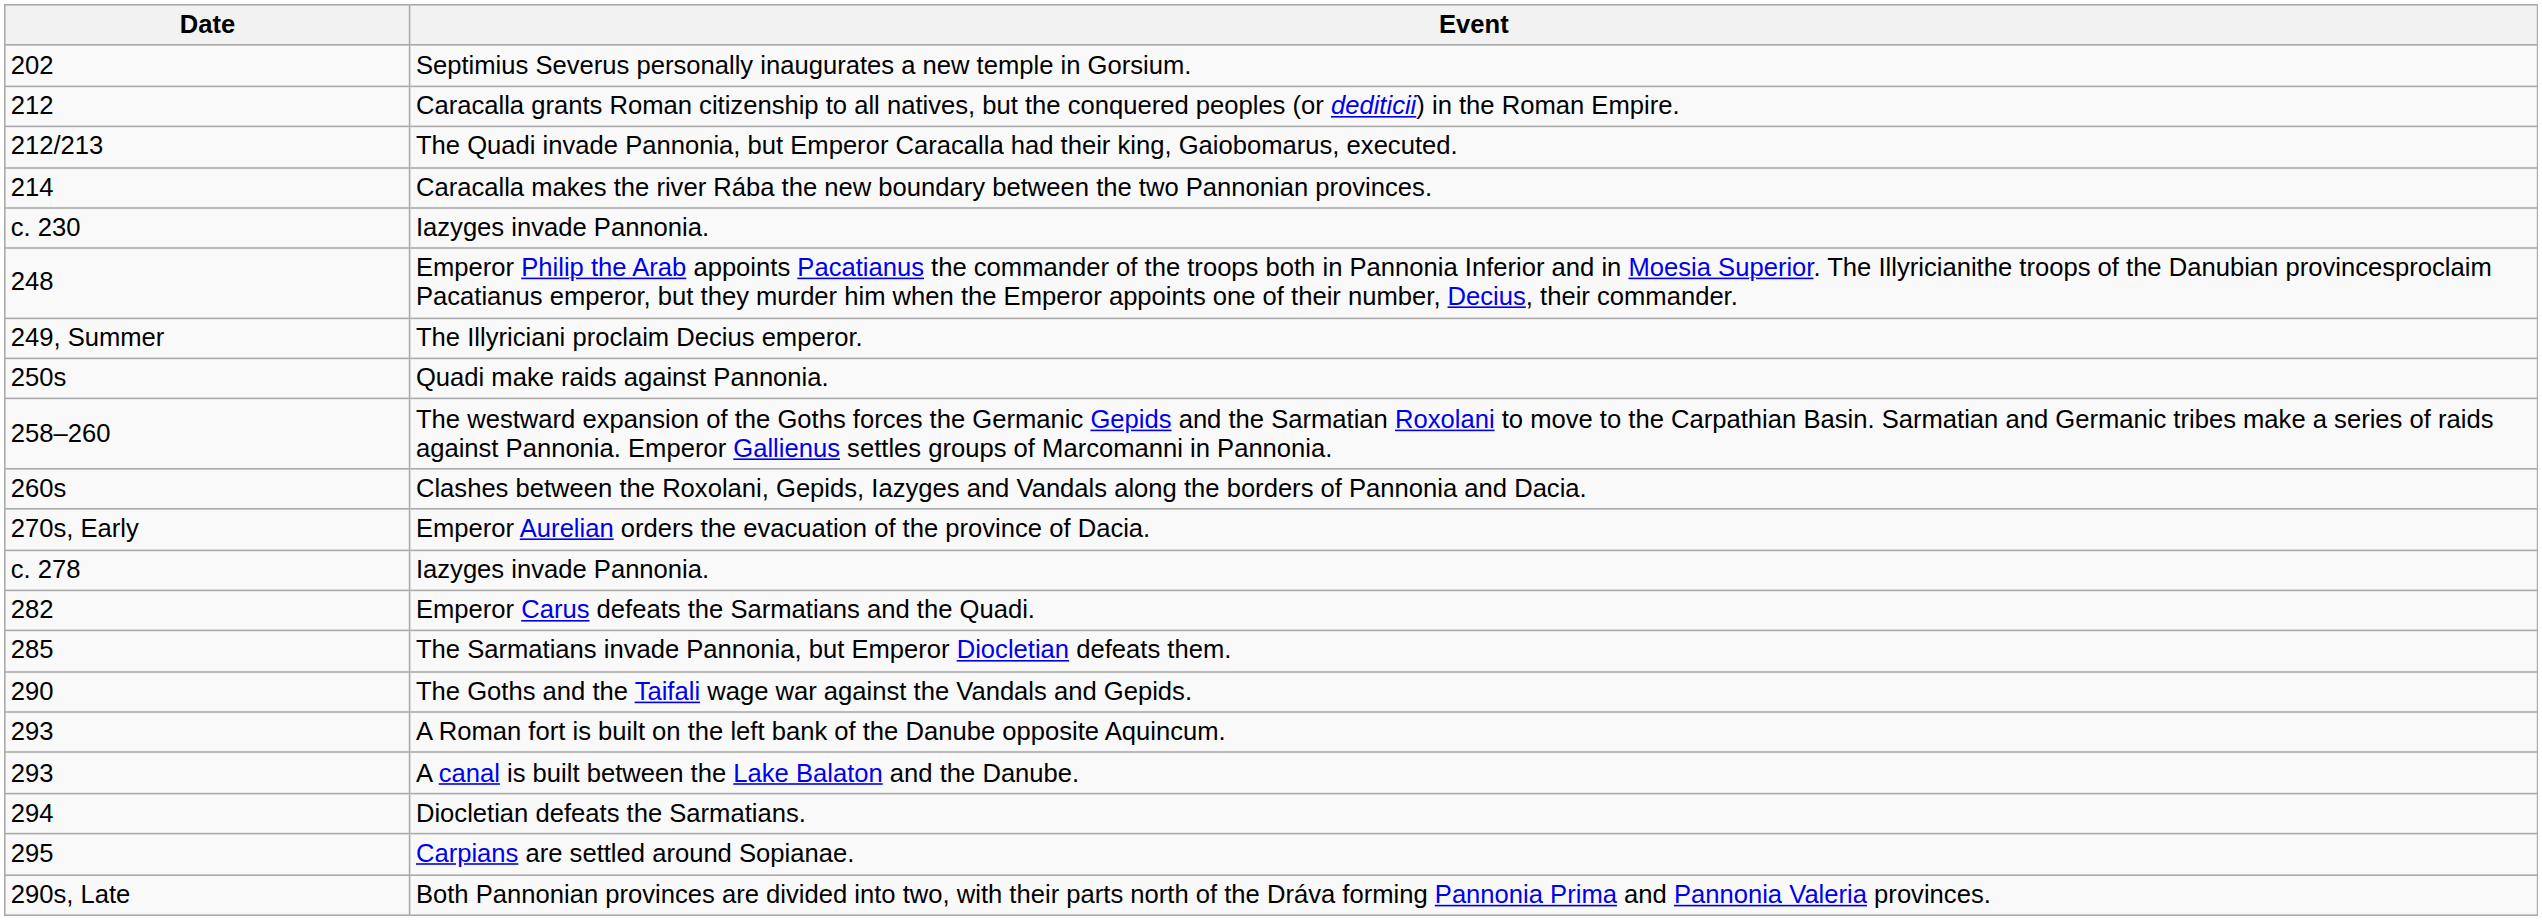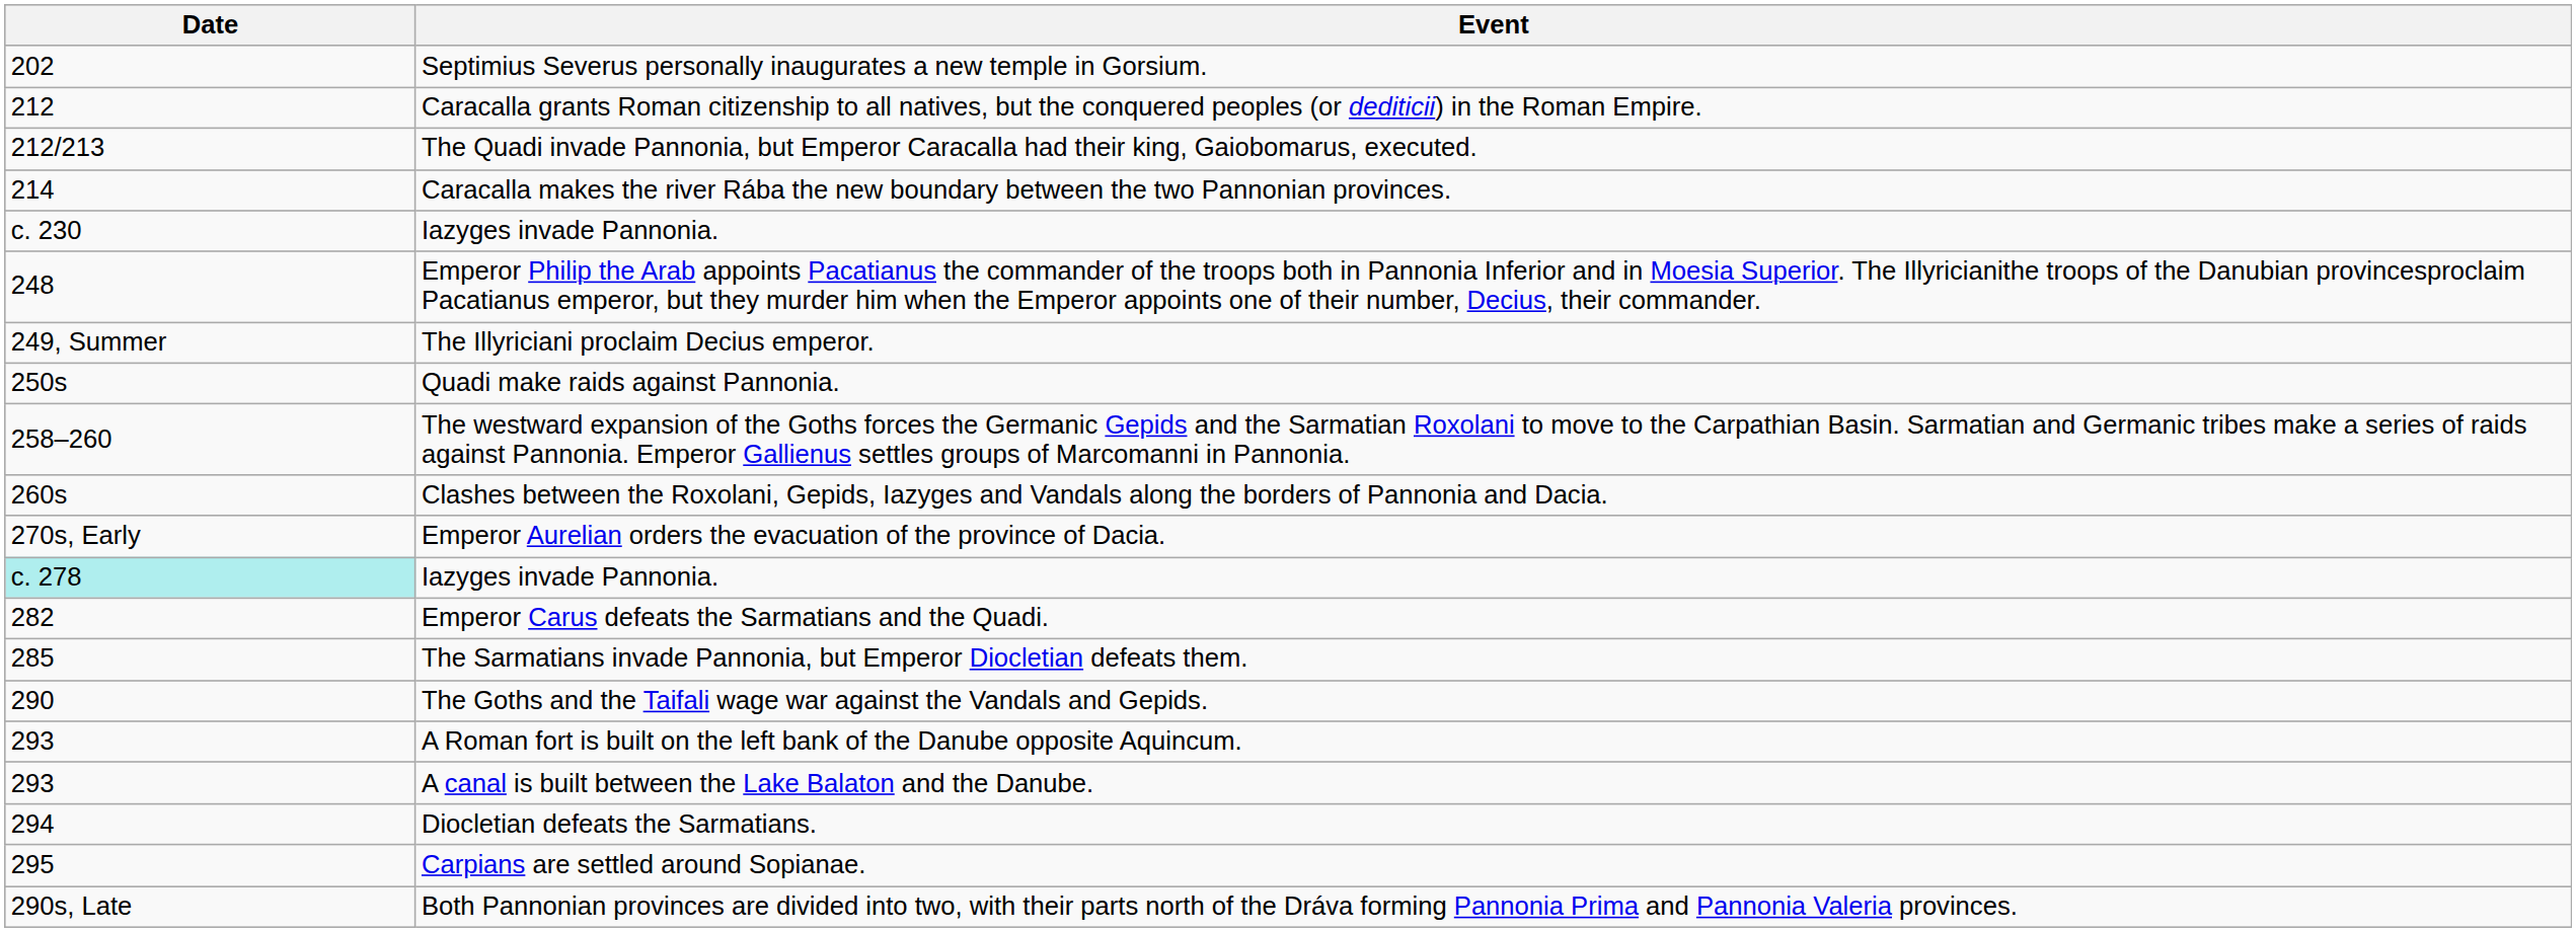row 13 | Date: no background -> paleturquoise background
